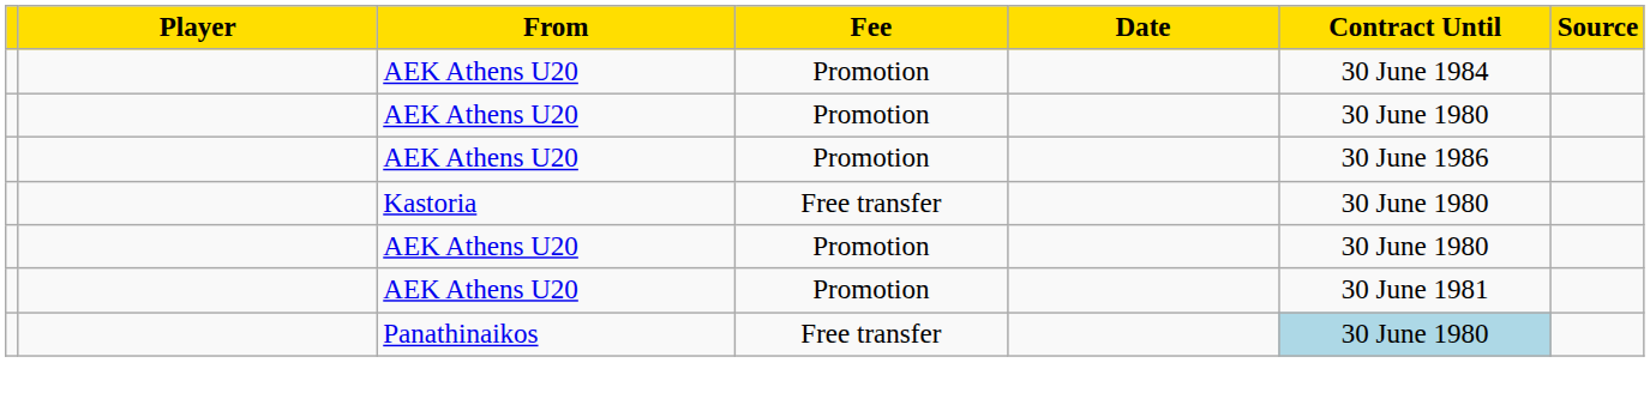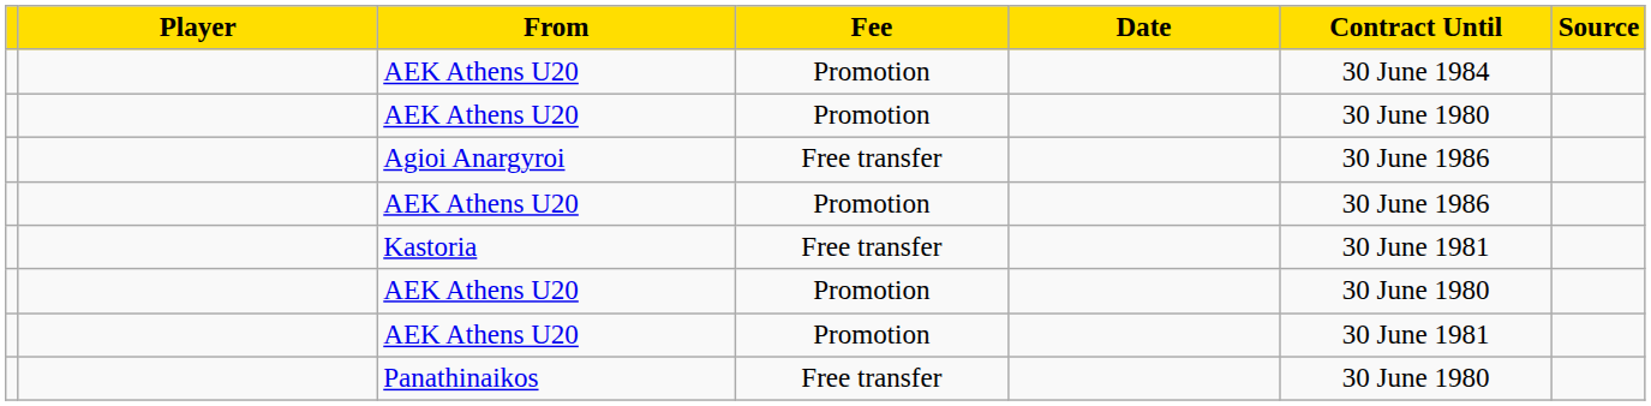+ row: Agioi Anargyroi | Free transfer | 30 June 1986
Kastoria | Contract Until: 30 June 1980 -> 30 June 1981
Panathinaikos | Contract Until: lightblue background -> no background
